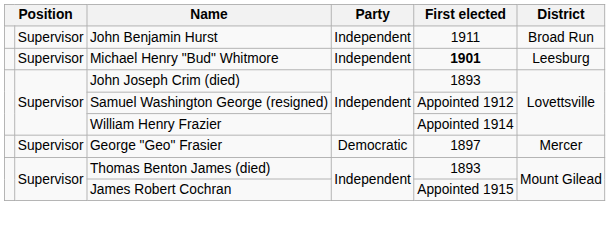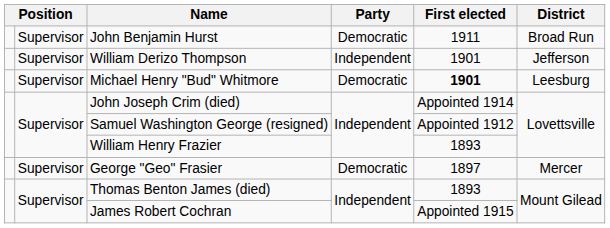John Benjamin Hurst | Party: Independent -> Democratic
+ row: Supervisor | William Derizo Thompson | Independent | 1901 | Jefferson
Michael Henry "Bud" Whitmore | Party: Independent -> Democratic
John Joseph Crim (died) | First elected: 1893 -> Appointed 1914
William Henry Frazier | First elected: Appointed 1914 -> 1893
